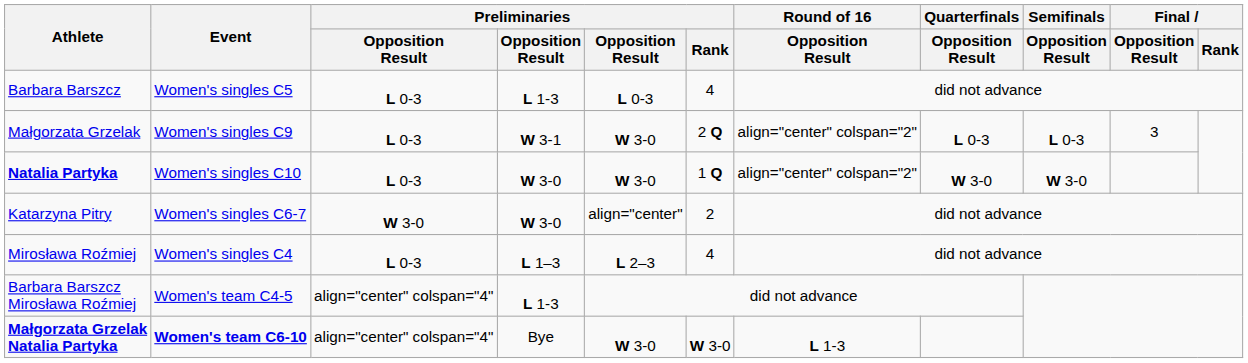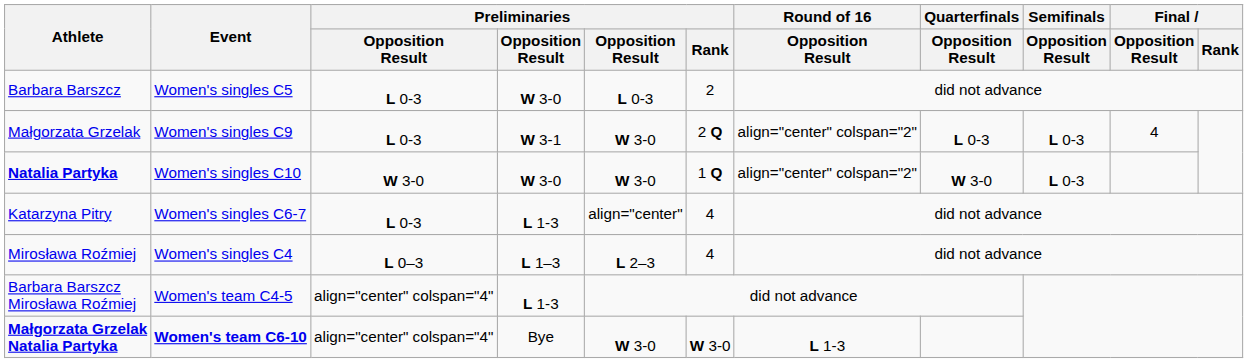Barbara Barszcz | column 4: L 1-3 -> W 3-0
Barbara Barszcz | Preliminaries / Rank: 4 -> 2
Małgorzata Grzelak | Final / Opposition Result: 3 -> 4
Natalia Partyka | column 3: L 0-3 -> W 3-0
Natalia Partyka | Semifinals / Opposition Result: W 3-0 -> L 0-3
Katarzyna Pitry | column 3: W 3-0 -> L 0-3
Katarzyna Pitry | column 4: W 3-0 -> L 1-3
Katarzyna Pitry | Preliminaries / Rank: 2 -> 4
Mirosława Roźmiej | column 3: L 0-3 -> L 0–3
